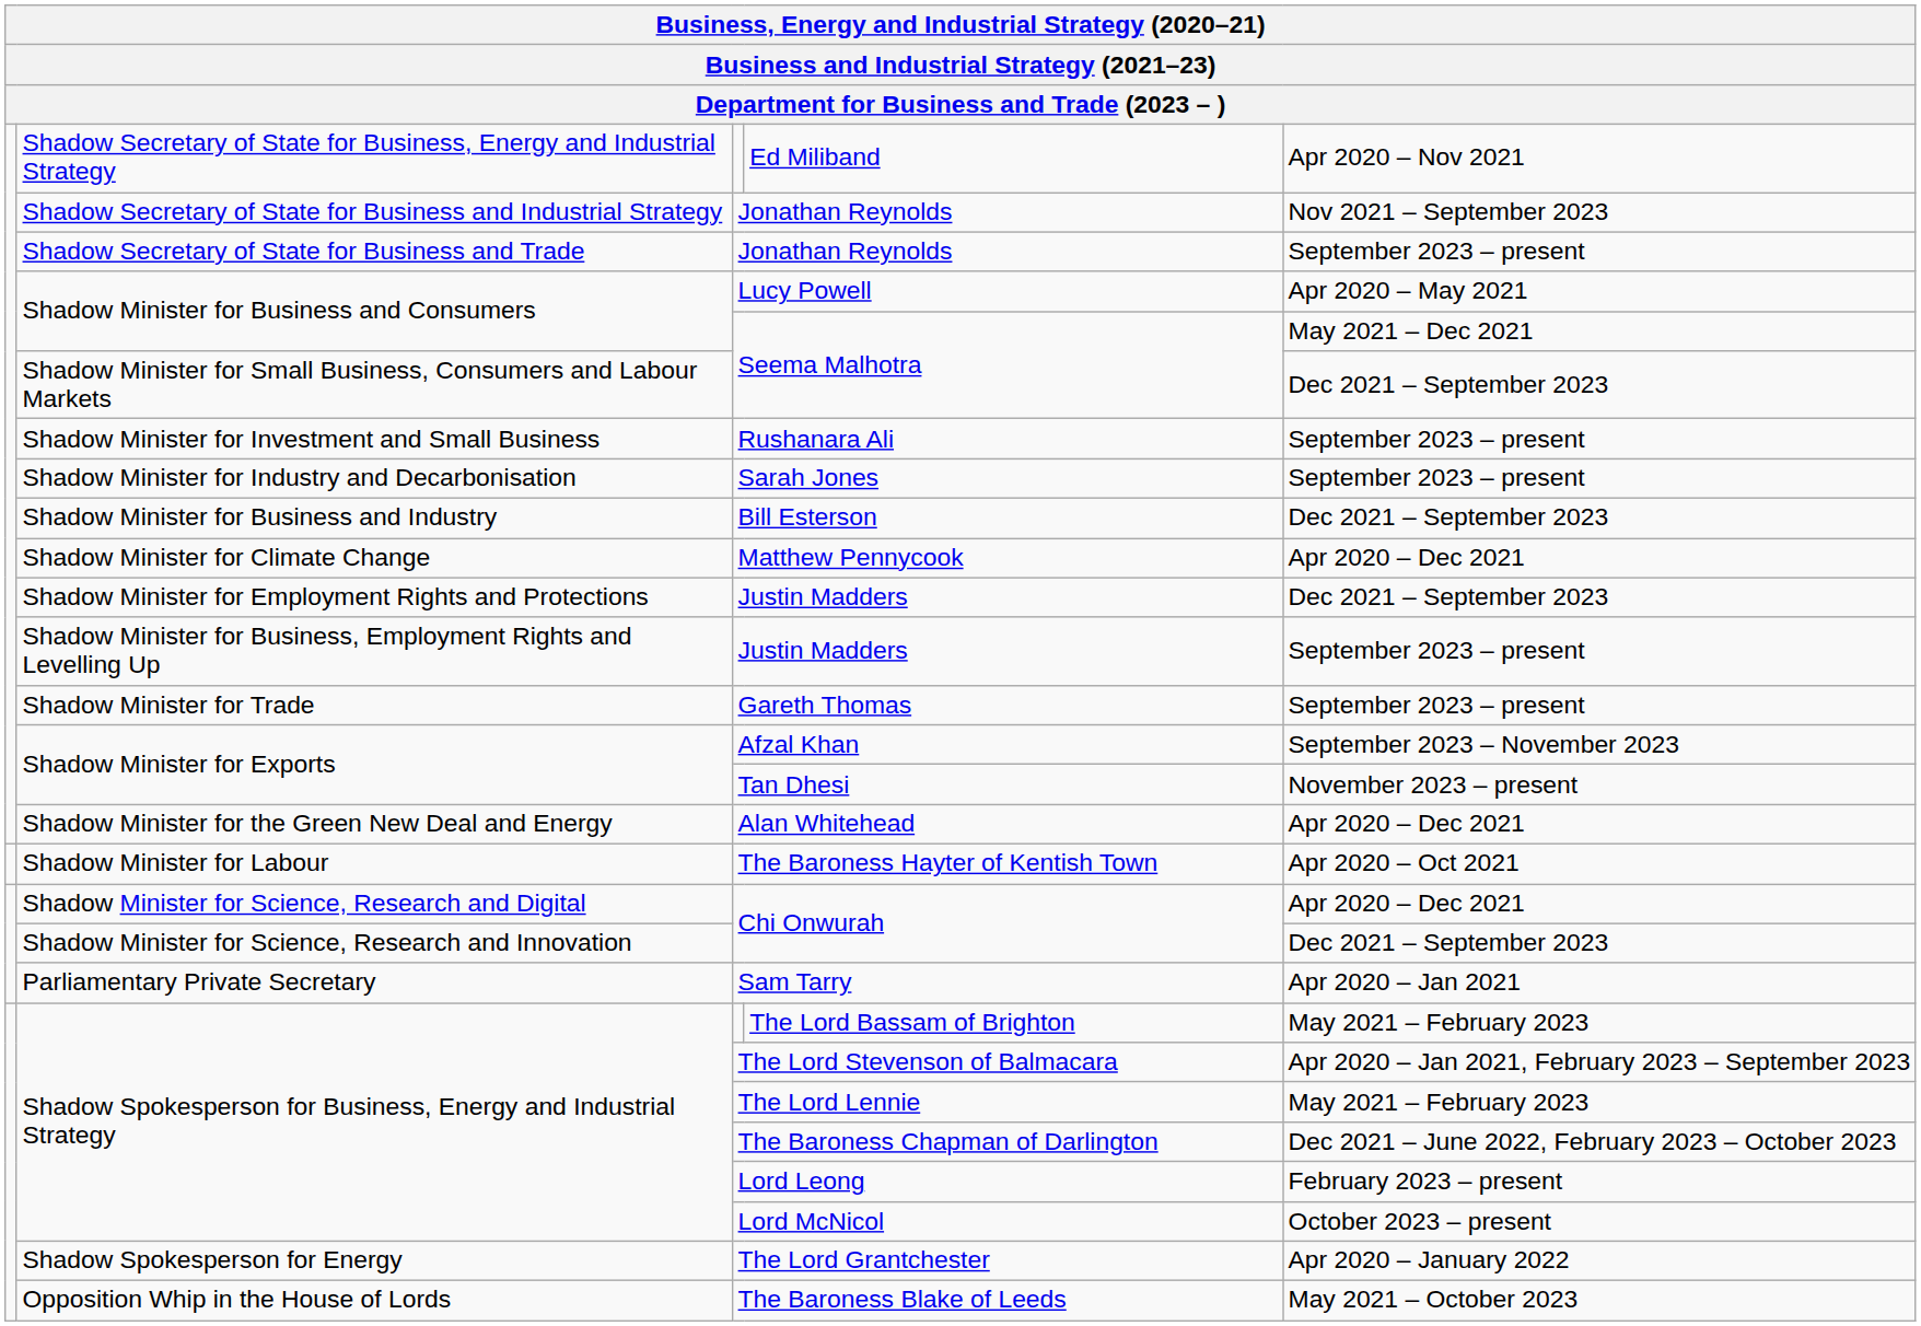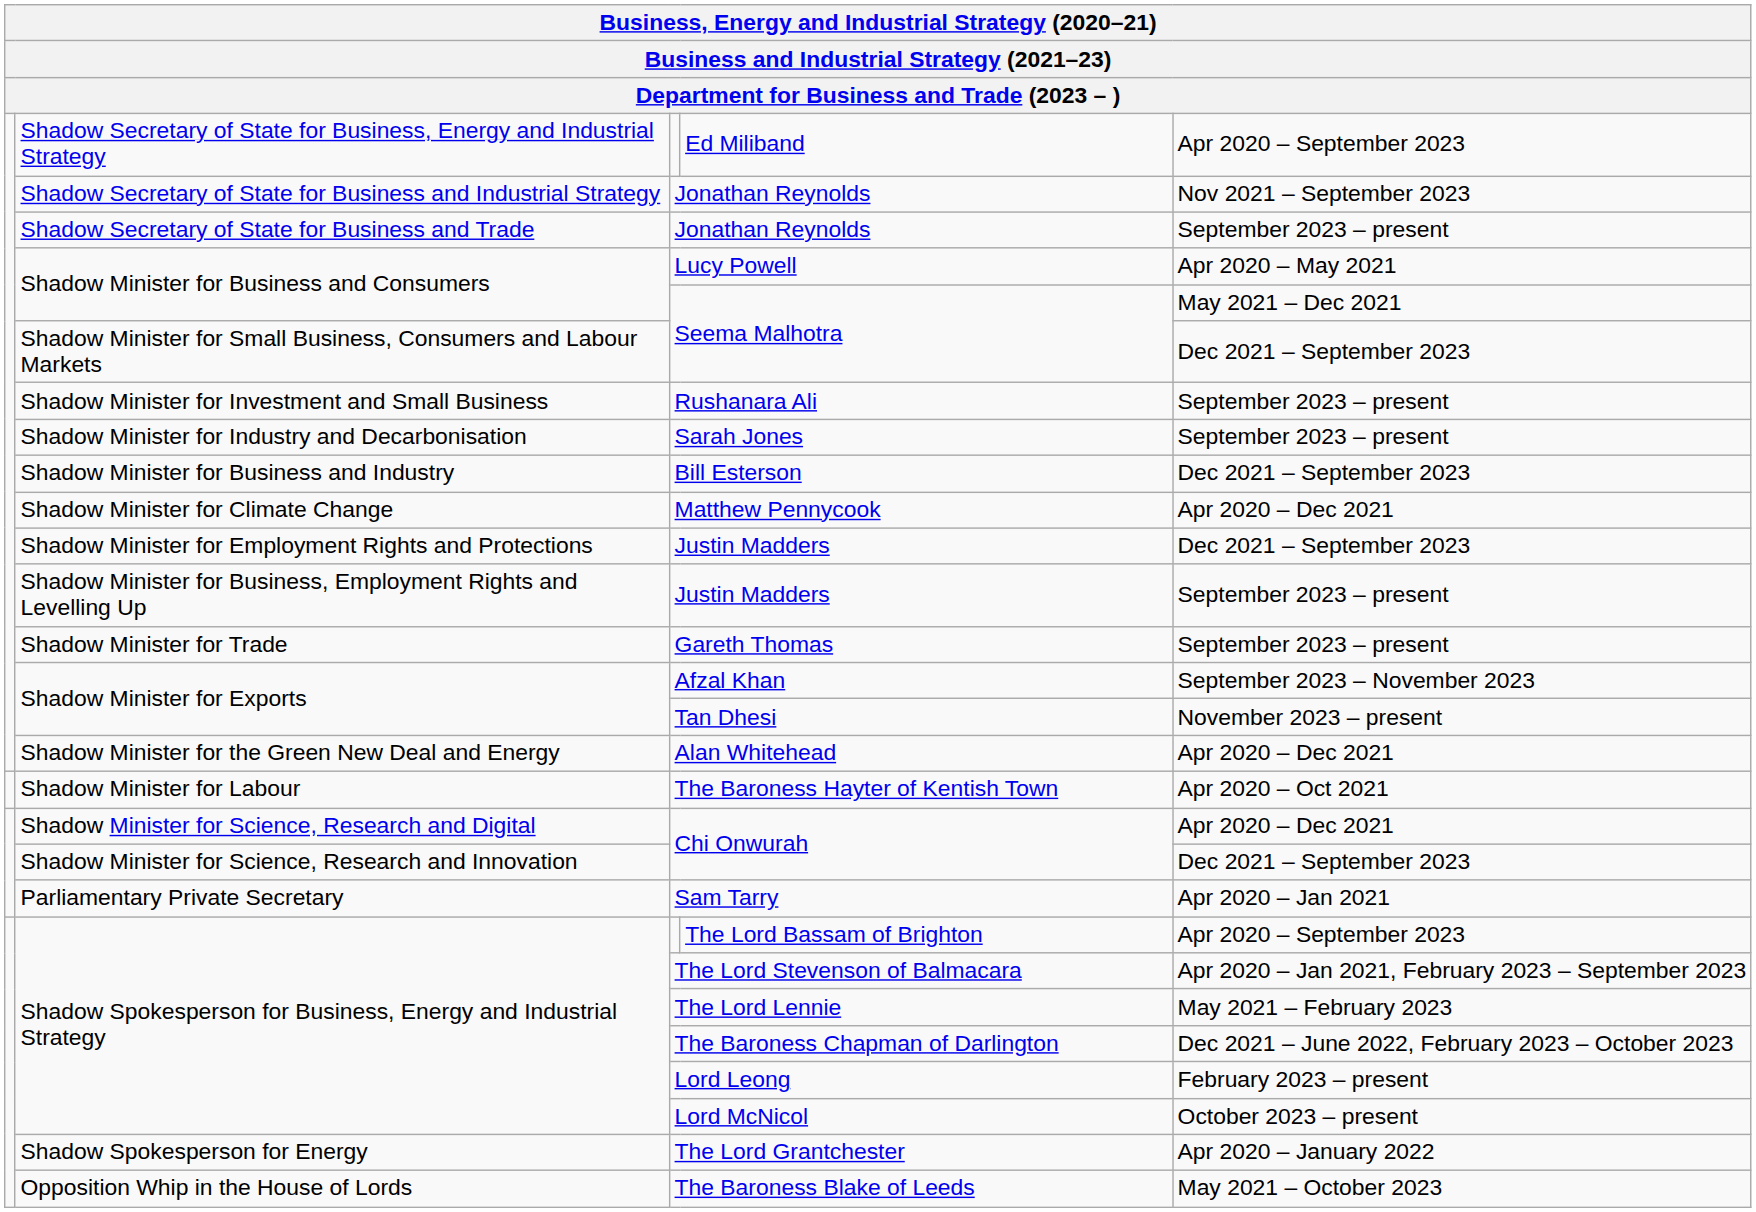Ed Miliband | column 5: Apr 2020 – Nov 2021 -> Apr 2020 – September 2023
The Lord Bassam of Brighton | column 5: May 2021 – February 2023 -> Apr 2020 – September 2023
